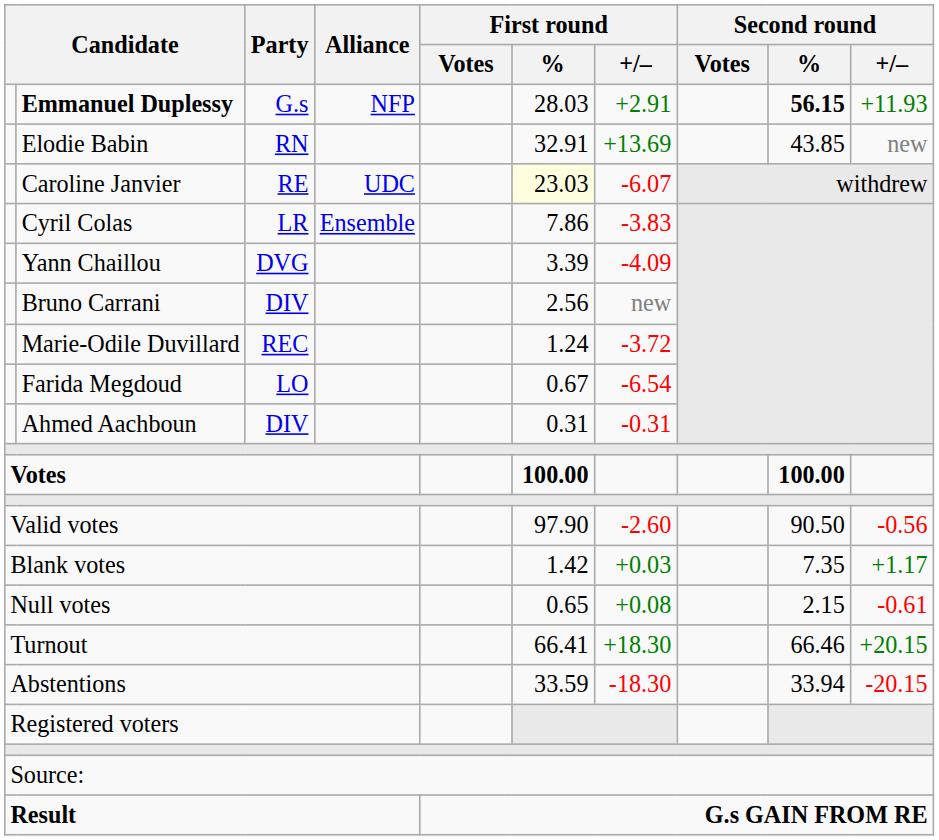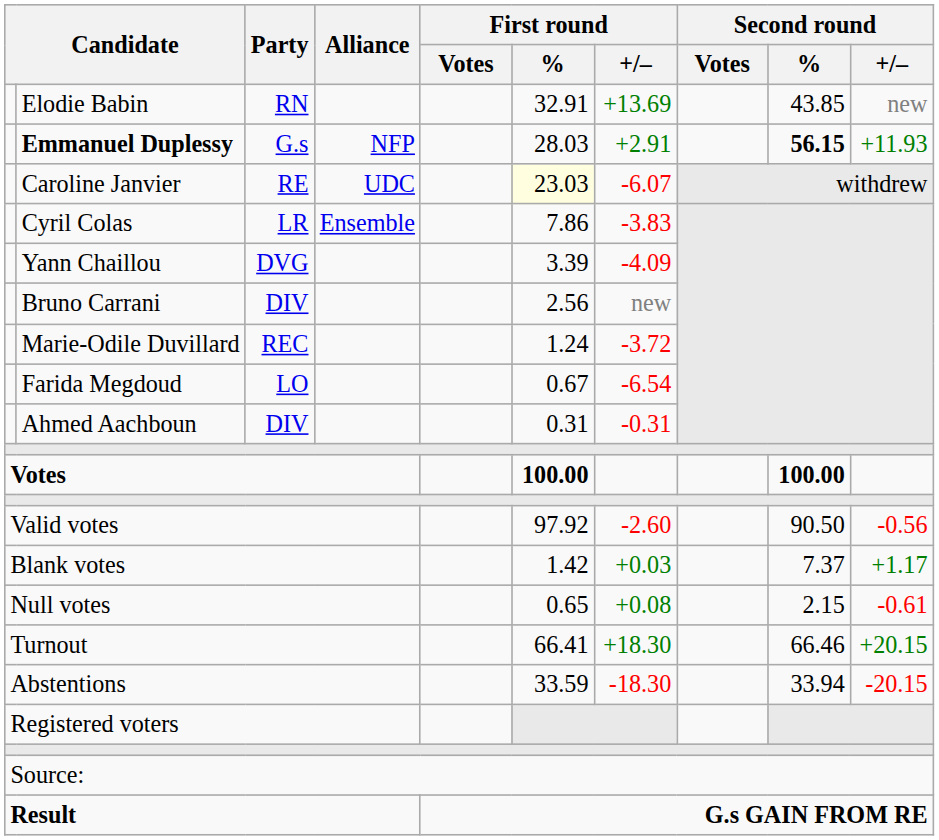rows swapped: Elodie Babin <-> Emmanuel Duplessy
Valid votes | First round / %: 97.90 -> 97.92
Blank votes | Second round / %: 7.35 -> 7.37
